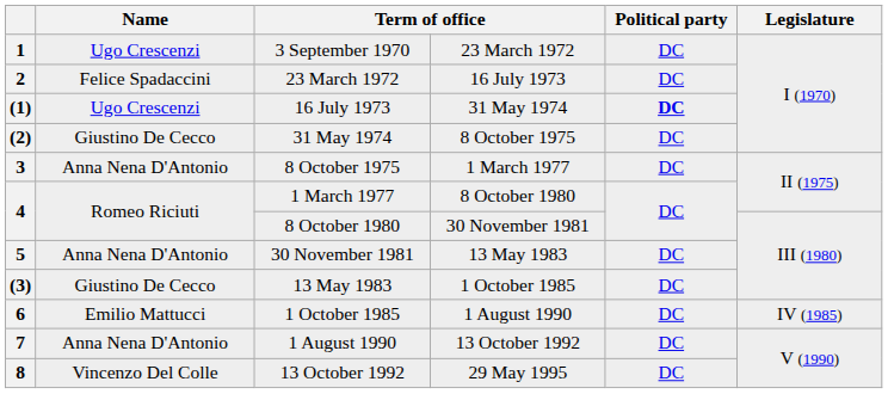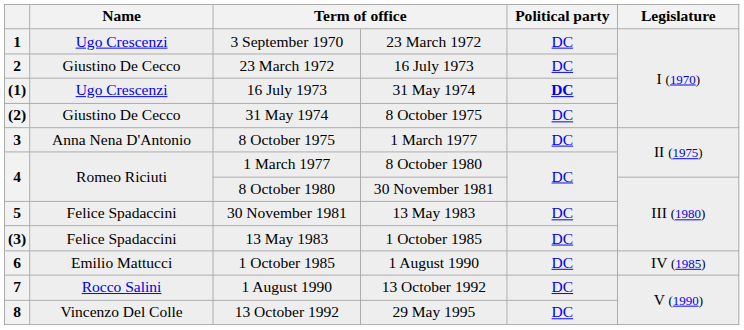2 | Name: Felice Spadaccini -> Giustino De Cecco
5 | Name: Anna Nena D'Antonio -> Felice Spadaccini
(3) | Name: Giustino De Cecco -> Felice Spadaccini
7 | Name: Anna Nena D'Antonio -> Rocco Salini
